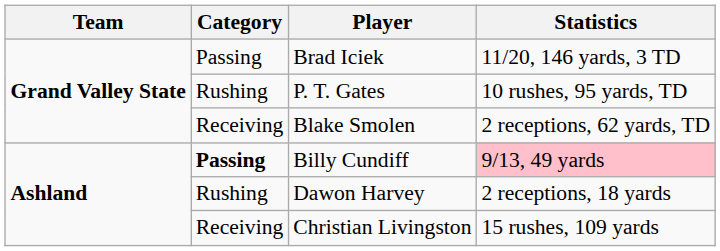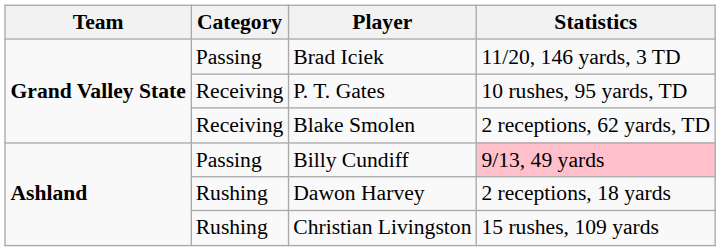P. T. Gates | Category: Rushing -> Receiving
Billy Cundiff | Category: bold -> normal
Christian Livingston | Category: Receiving -> Rushing
